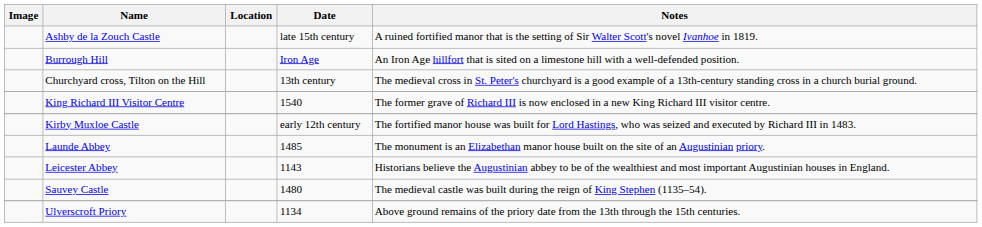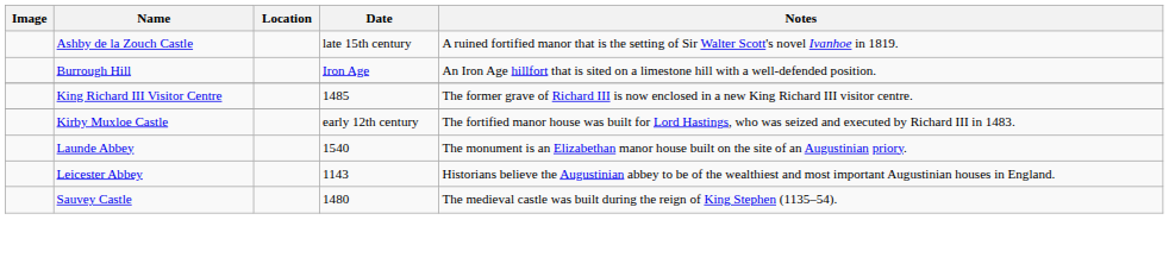- row: Churchyard cross, Tilton on the Hill | 13th century | The medieval cross in St. Peter's churchyard is a good example of a 13th-century standing cross in a church burial ground.
King Richard III Visitor Centre | Date: 1540 -> 1485
Launde Abbey | Date: 1485 -> 1540
- row: Ulverscroft Priory | 1134 | Above ground remains of the priory date from the 13th through the 15th centuries.
